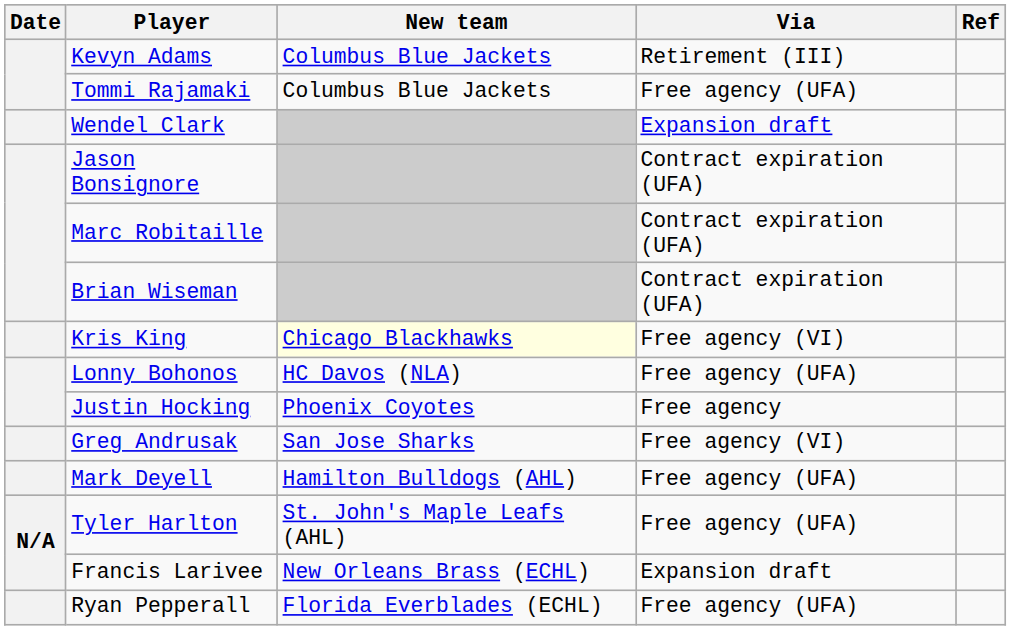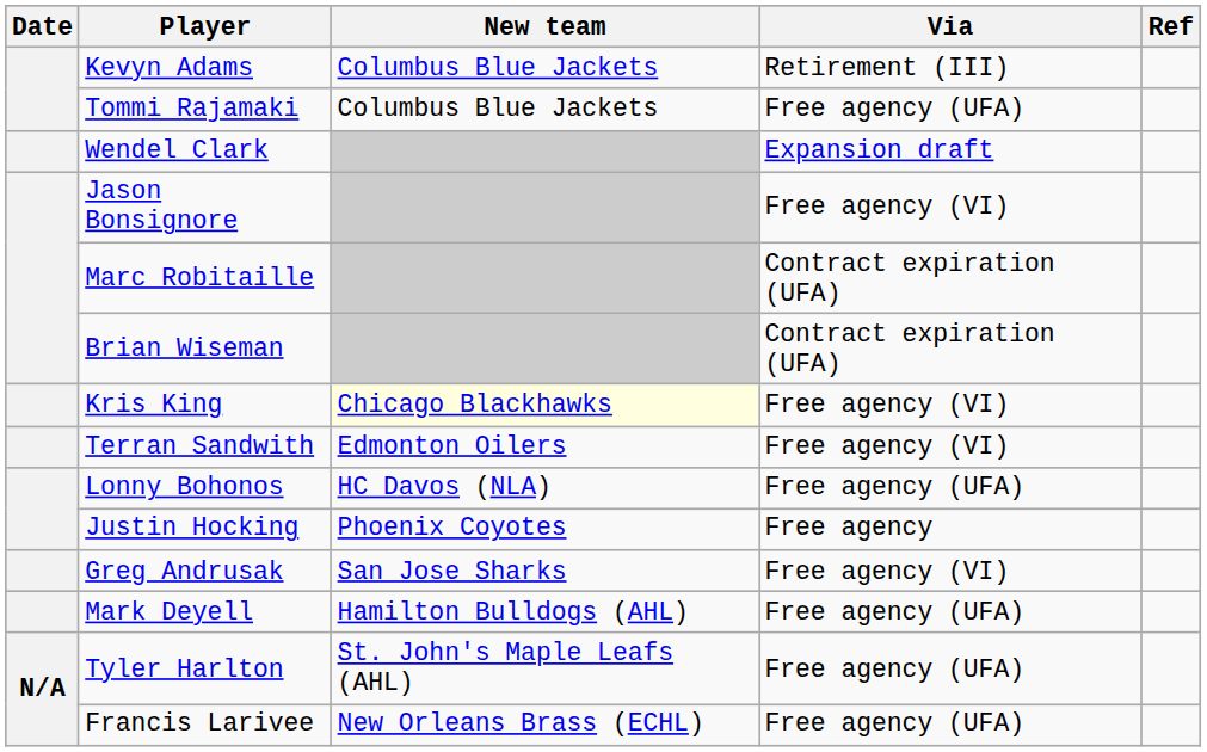Jason Bonsignore | Via: Contract expiration (UFA) -> Free agency (VI)
+ row: Terran Sandwith | Edmonton Oilers | Free agency (VI)
Francis Larivee | Via: Expansion draft -> Free agency (UFA)
- row: Ryan Pepperall | Florida Everblades (ECHL) | Free agency (UFA)
